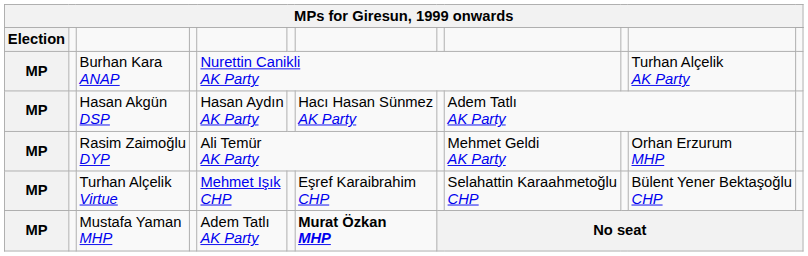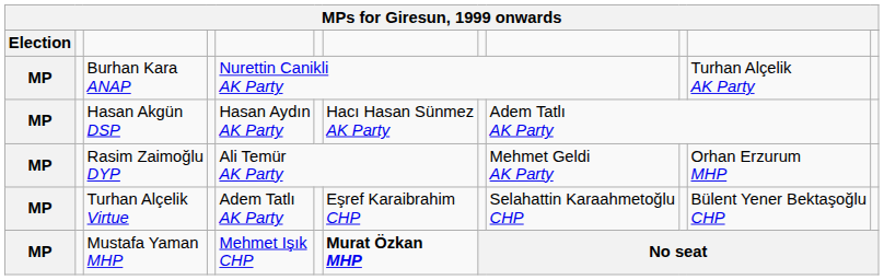Turhan Alçelik Virtue | column 5: Mehmet Işık CHP -> Adem Tatlı AK Party
Mustafa Yaman MHP | column 5: Adem Tatlı AK Party -> Mehmet Işık CHP
